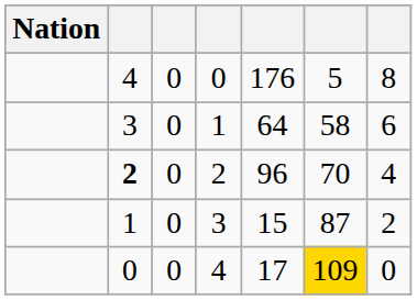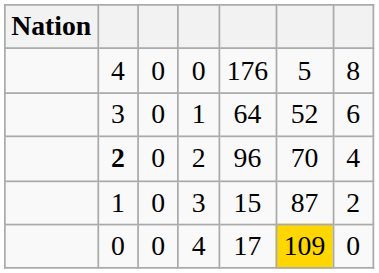row 3 | column 6: 58 -> 52
